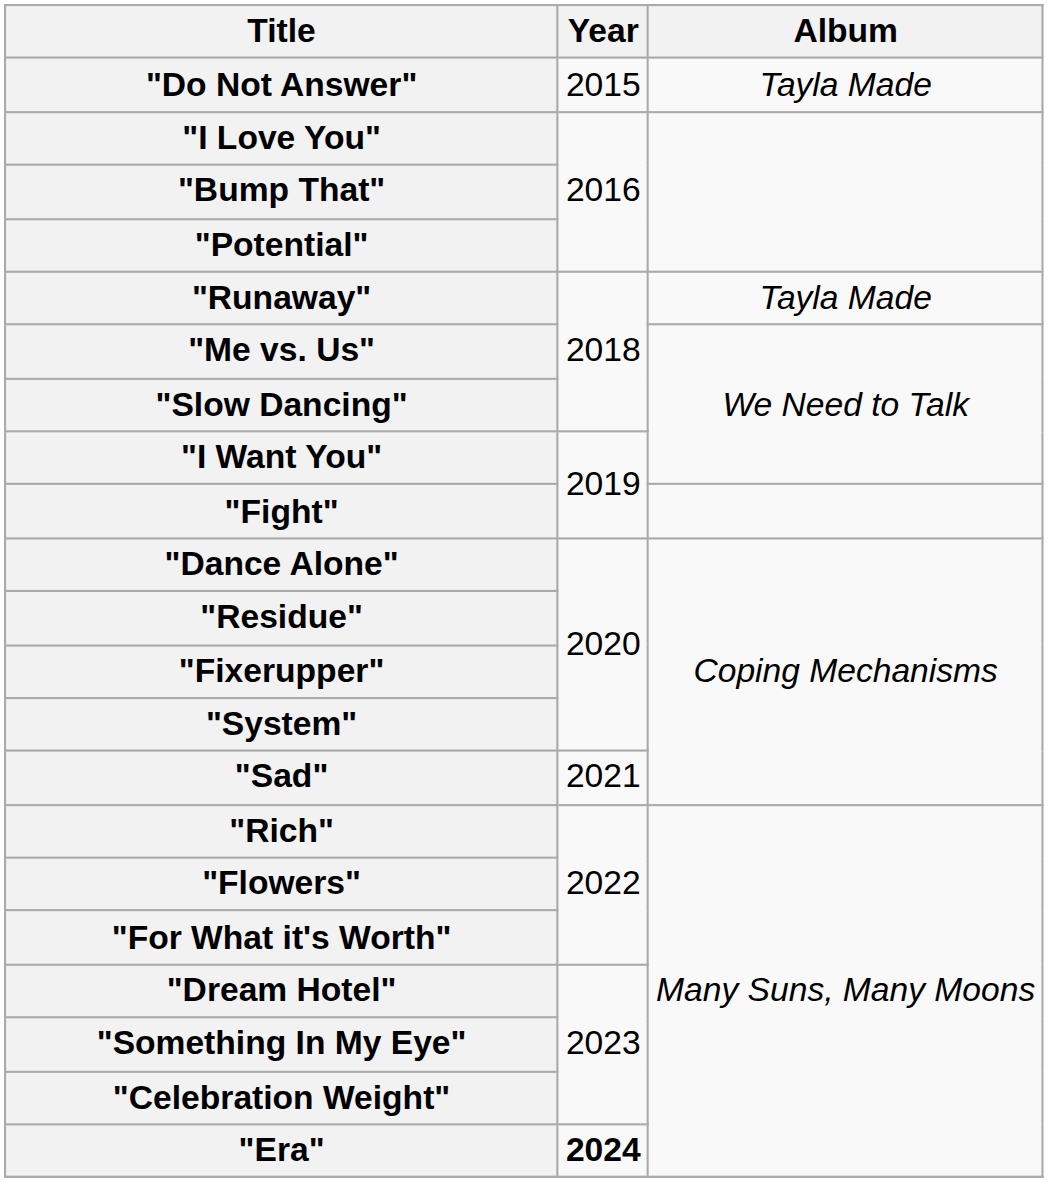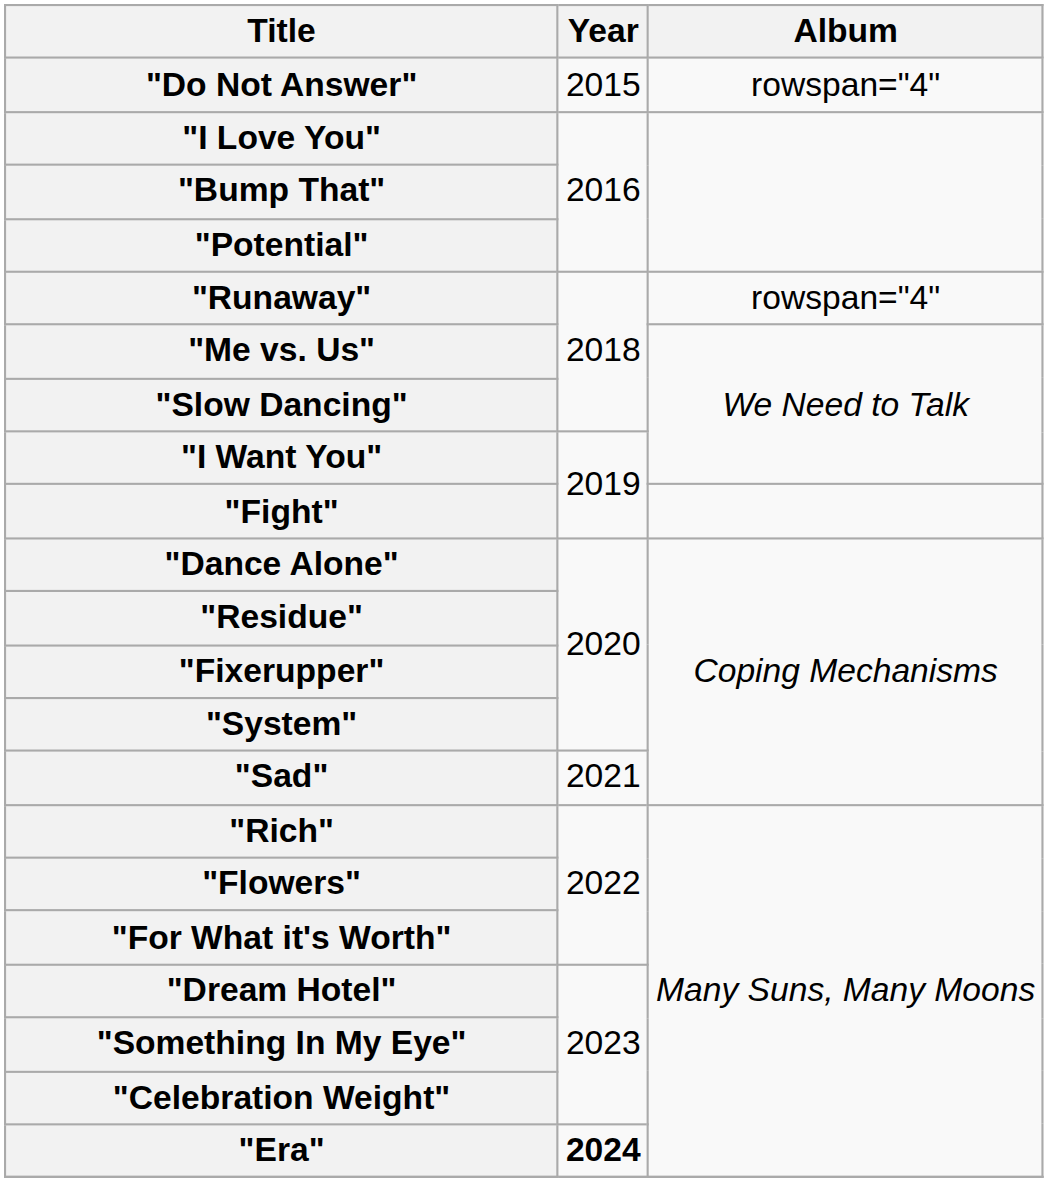"Do Not Answer" | Album: Tayla Made -> rowspan="4"
"Runaway" | Album: Tayla Made -> rowspan="4"
